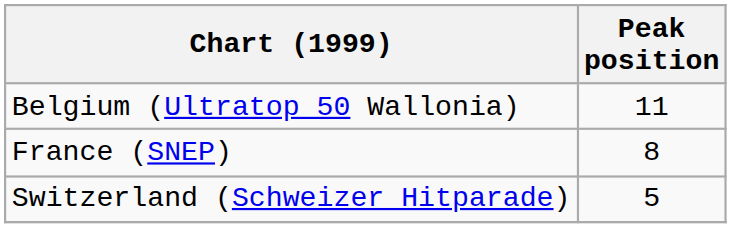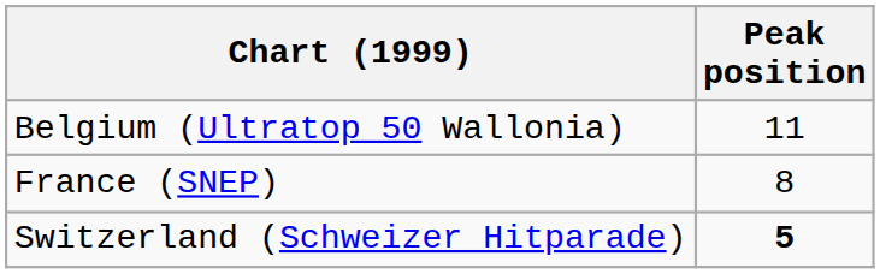Switzerland (Schweizer Hitparade) | Peak position: normal -> bold
